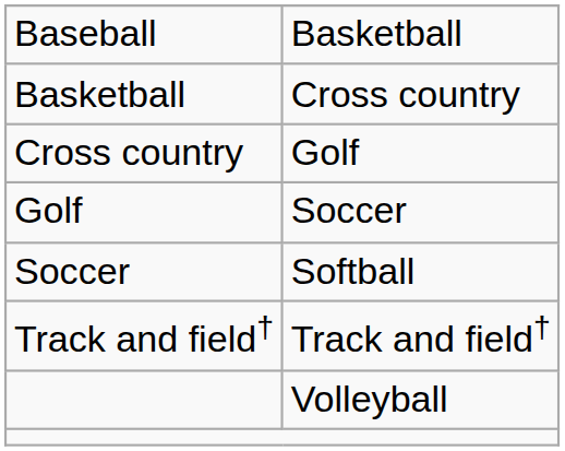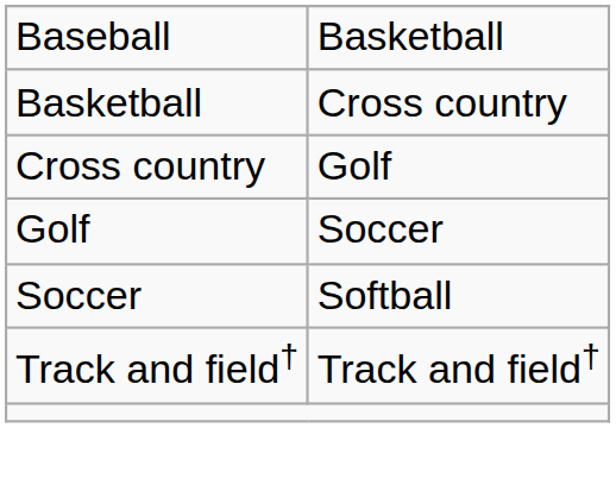- row: Volleyball
